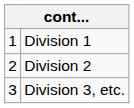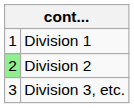Division 2 | column 1: no background -> lightgreen background
